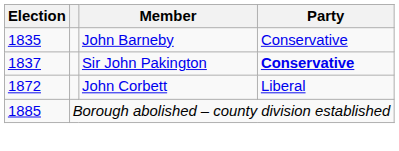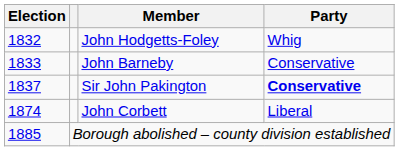+ row: 1832 | John Hodgetts-Foley | Whig
John Barneby | Election: 1835 -> 1833
John Corbett | Election: 1872 -> 1874
